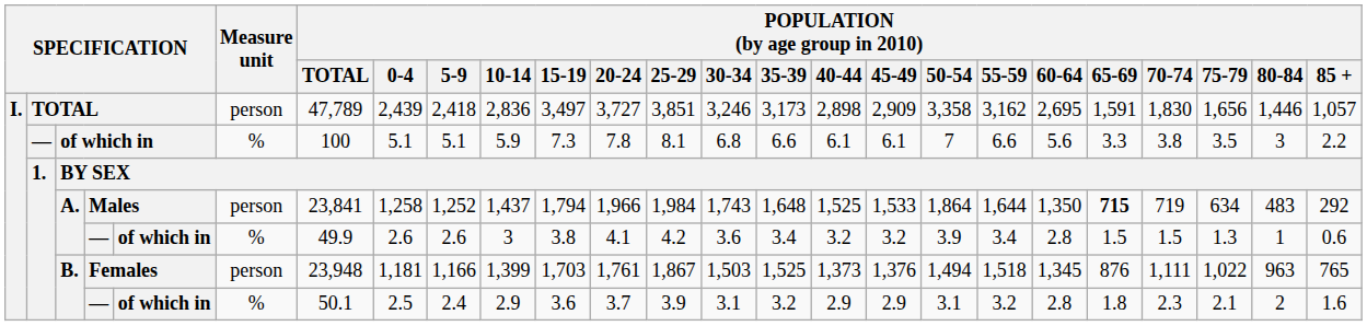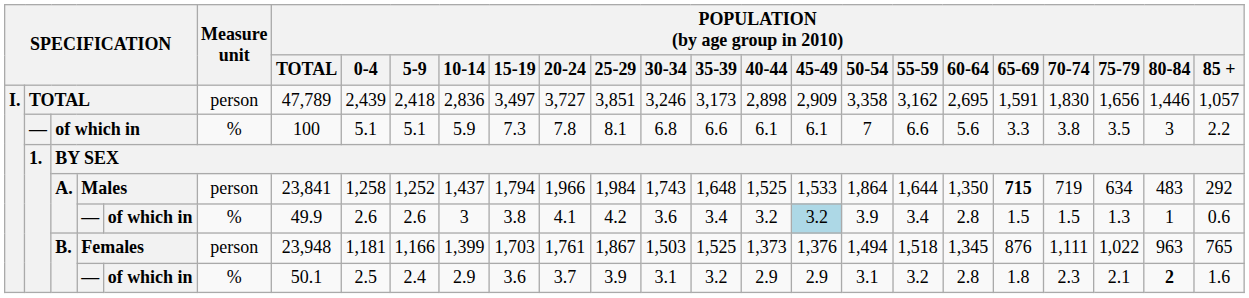A. / — | POPULATION (by age group in 2010) / 45-49: no background -> lightblue background
B. / — | POPULATION (by age group in 2010) / 80-84: normal -> bold
